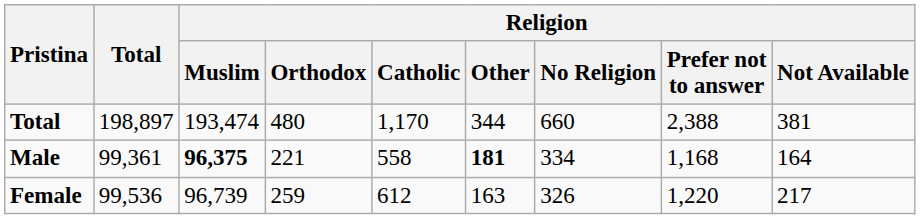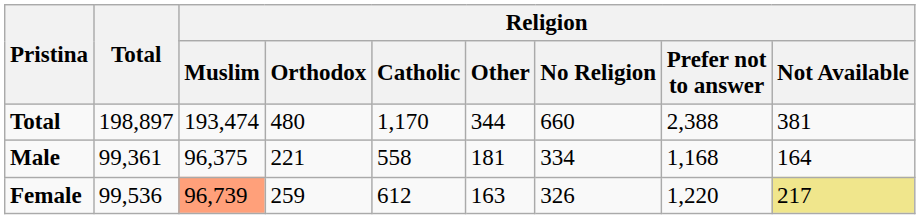Male | Religion / Muslim: bold -> normal
Male | Religion / Other: bold -> normal
Female | Religion / Muslim: no background -> lightsalmon background
Female | Religion / Not Available: no background -> khaki background
